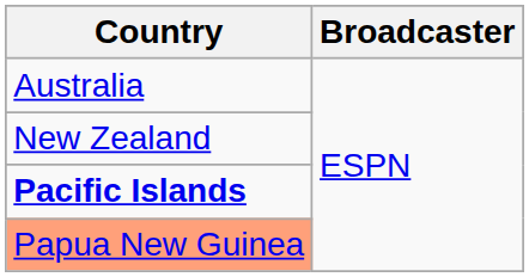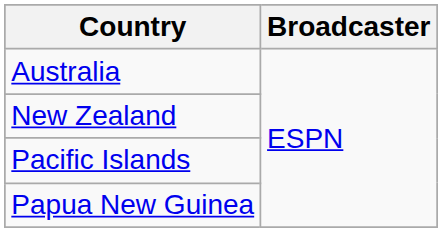Pacific Islands | Country: bold -> normal
Papua New Guinea | Country: lightsalmon background -> no background
